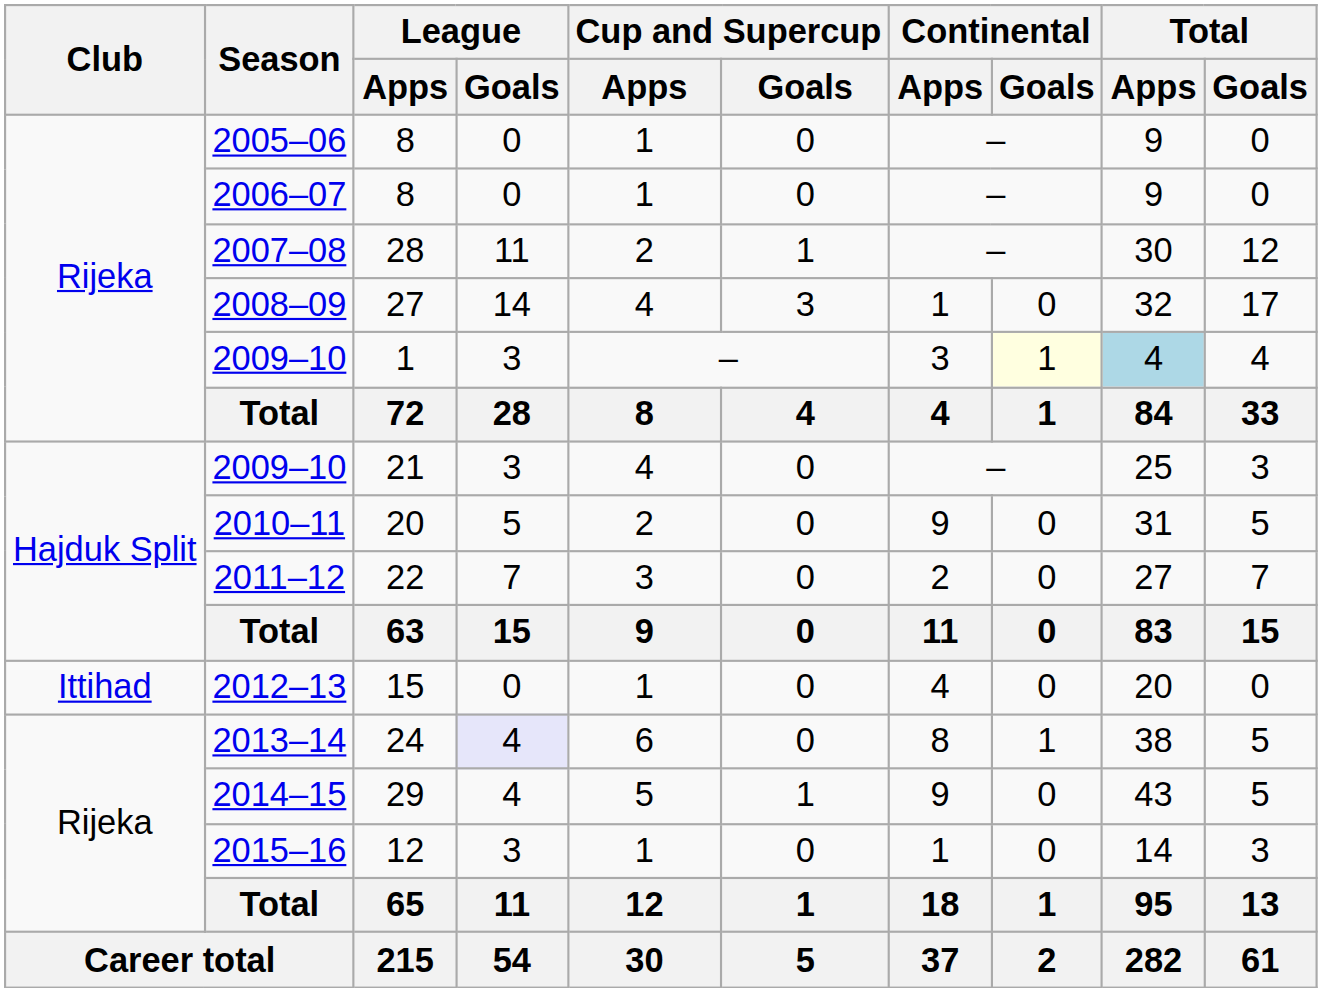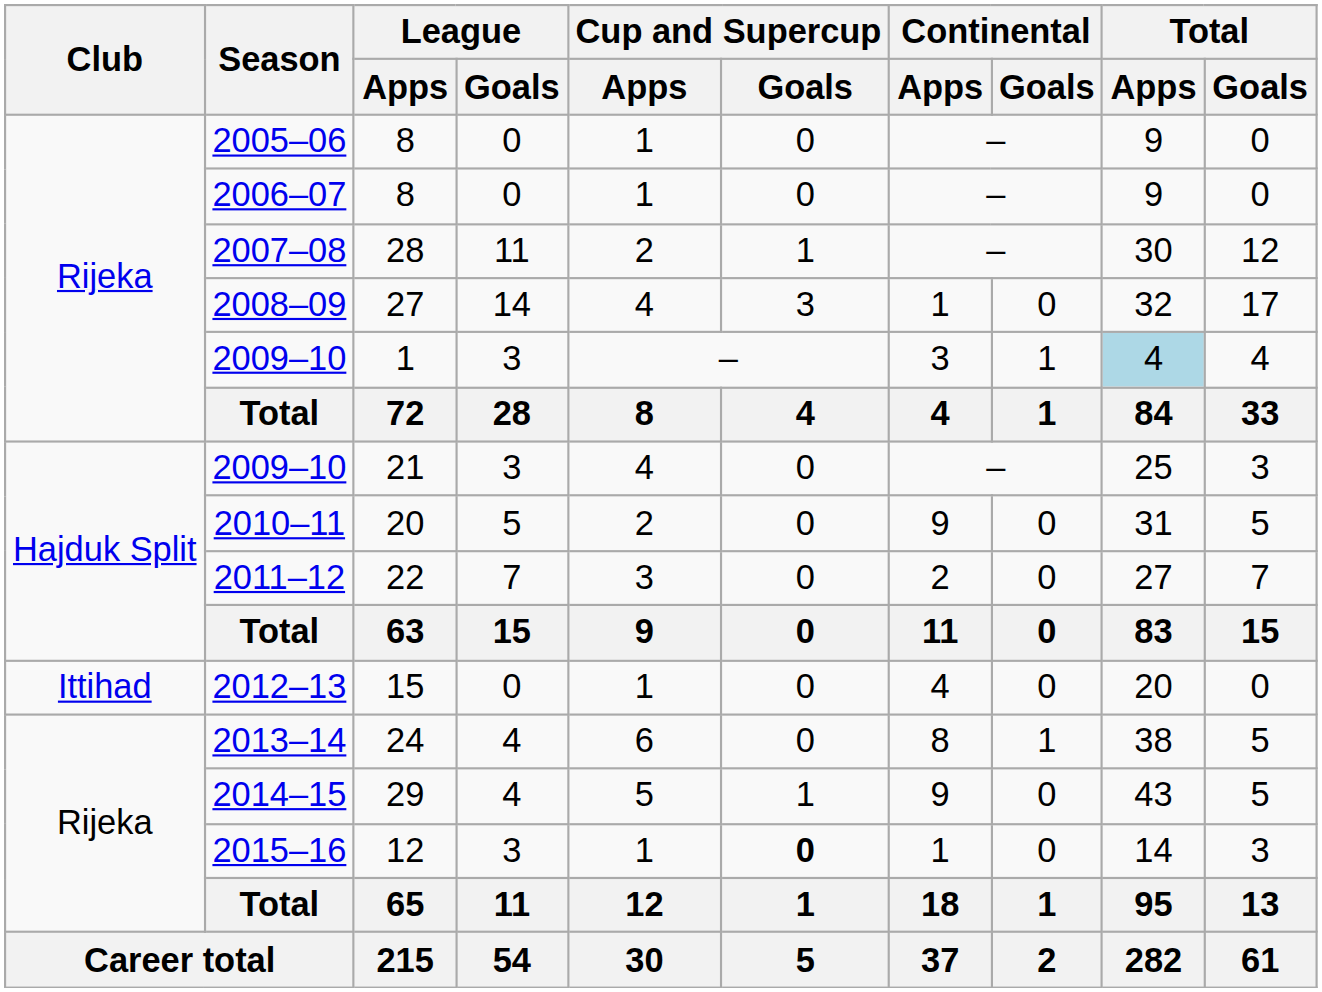2009–10 / 1 | Continental / Goals: lightyellow background -> no background
2013–14 | League / Goals: lavender background -> no background
2015–16 | Cup and Supercup / Goals: normal -> bold
